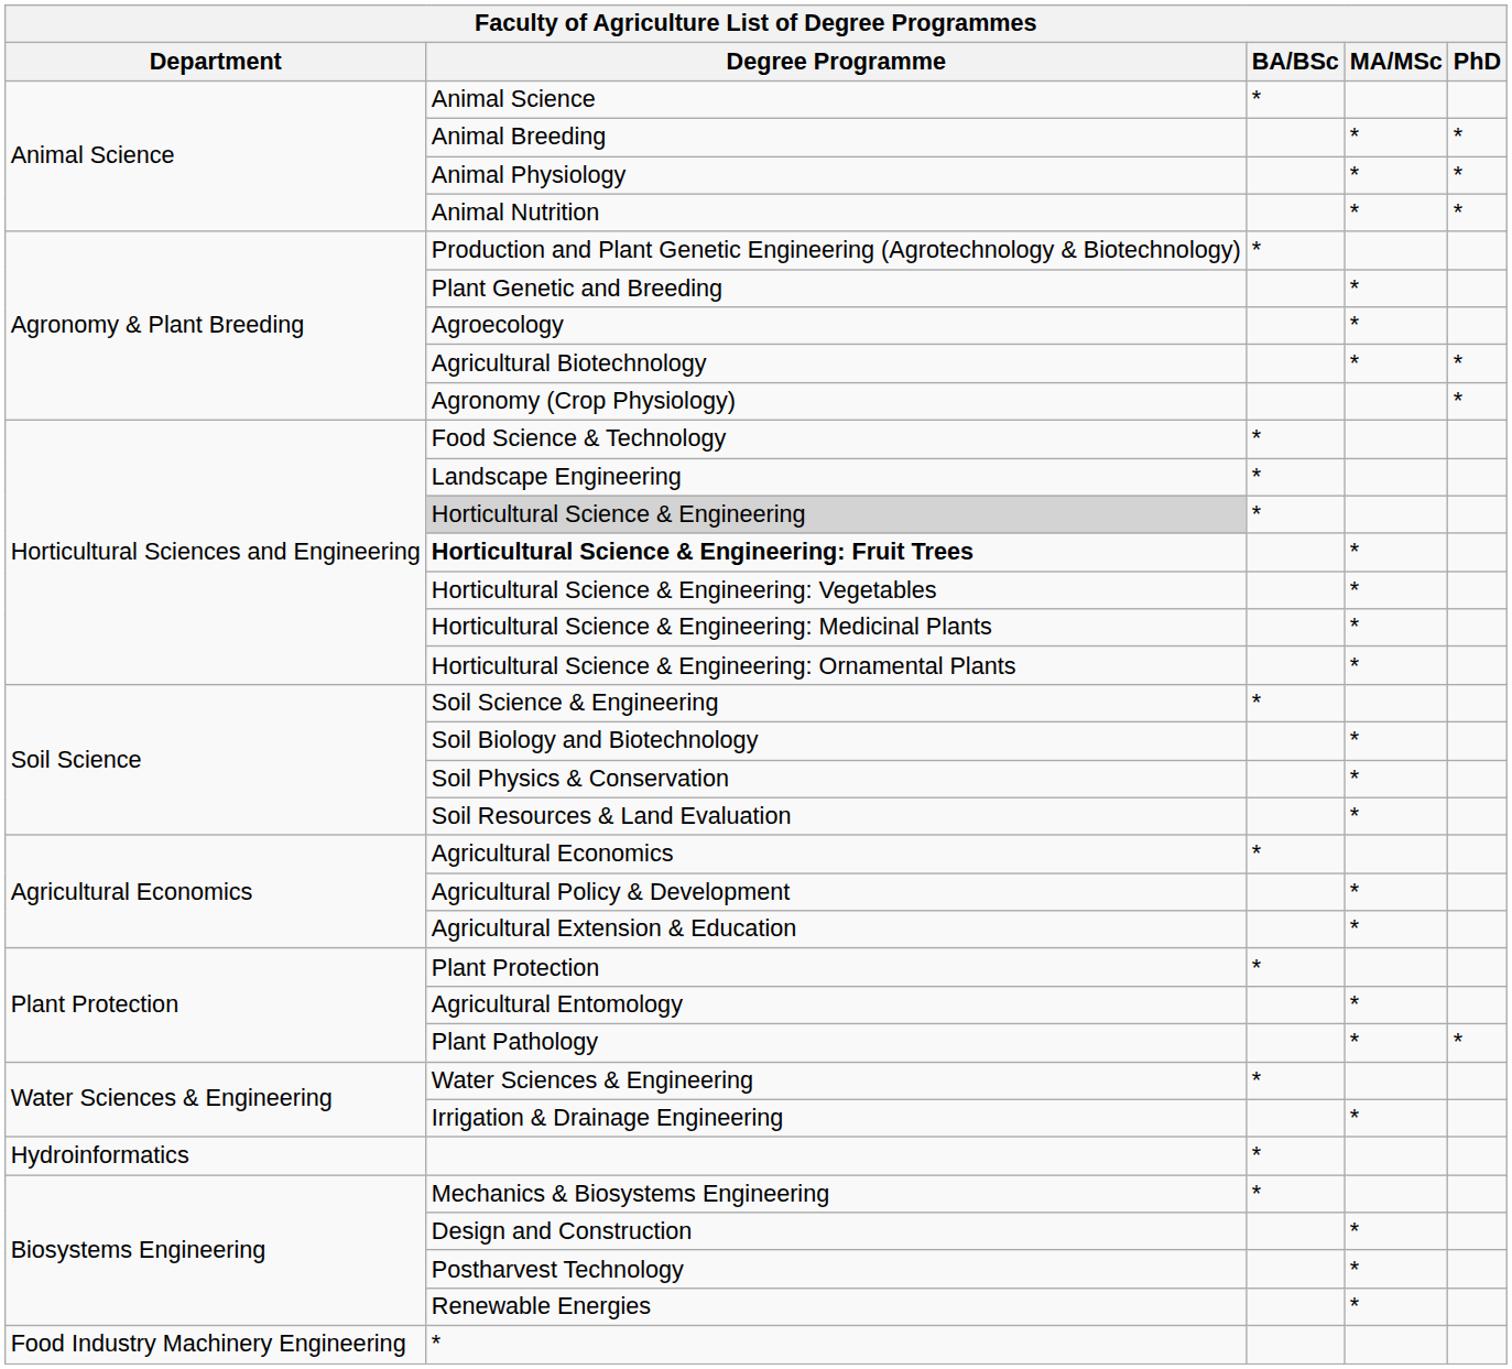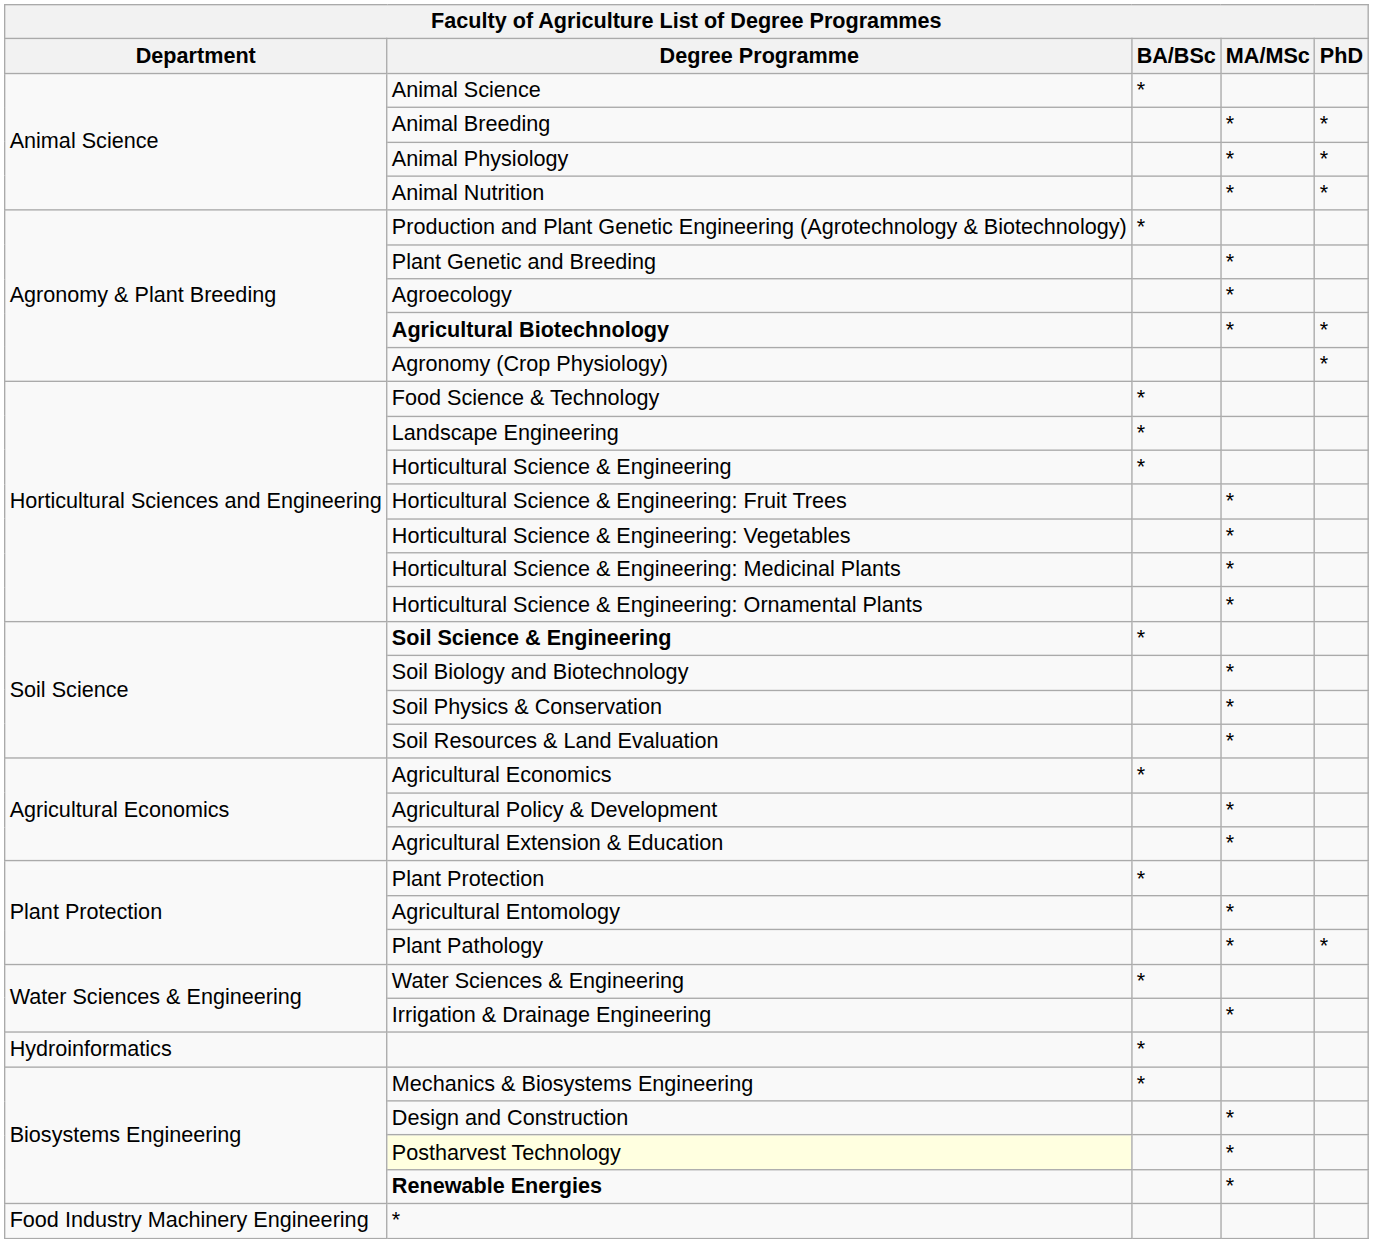Agricultural Biotechnology | Degree Programme: normal -> bold
Horticultural Science & Engineering | Degree Programme: lightgrey background -> no background
Horticultural Science & Engineering: Fruit Trees | Degree Programme: bold -> normal
Soil Science & Engineering | Degree Programme: normal -> bold
Postharvest Technology | Degree Programme: no background -> lightyellow background
Renewable Energies | Degree Programme: normal -> bold
